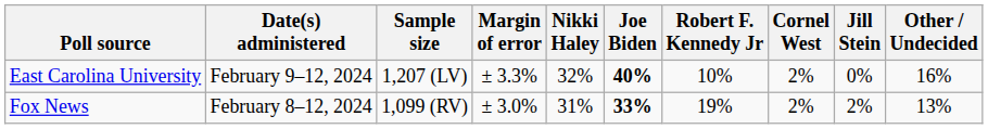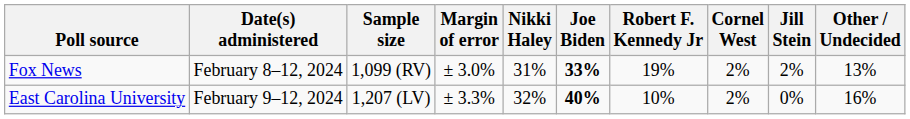rows swapped: East Carolina University <-> Fox News
